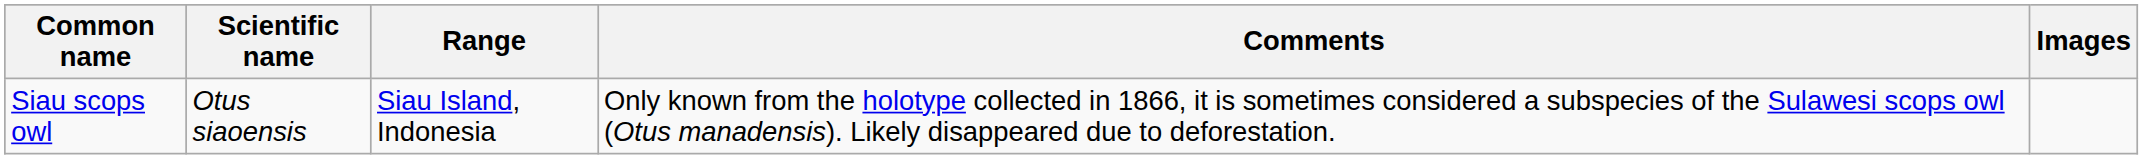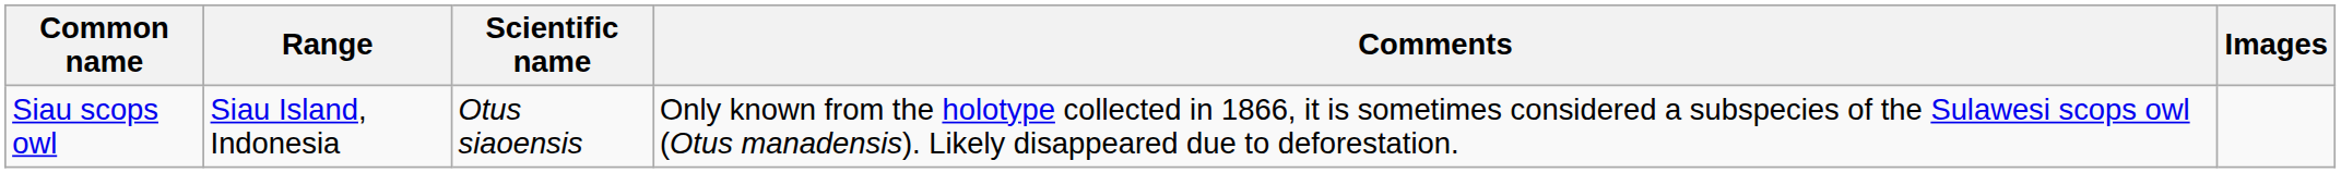columns swapped: Scientific name <-> Range
